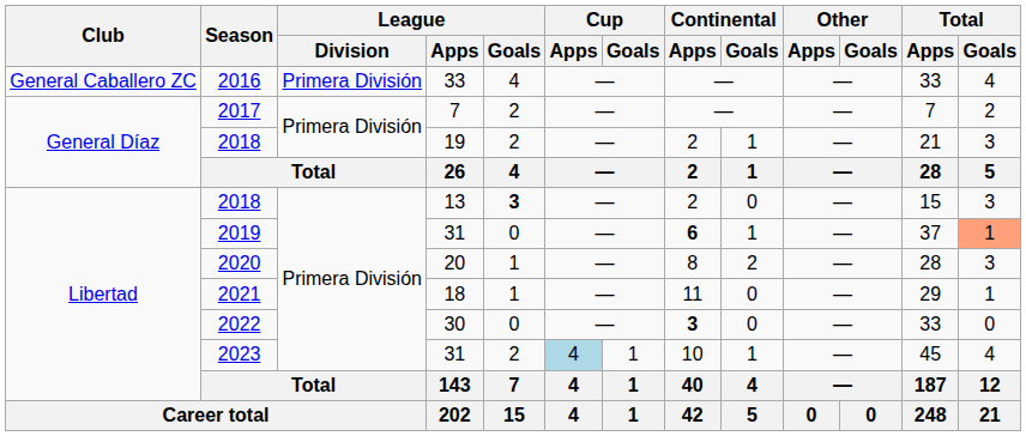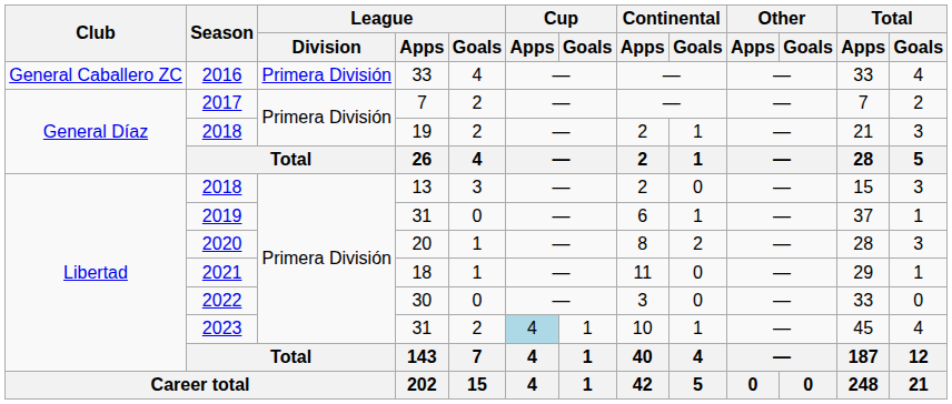2018 / 13 | League / Goals: bold -> normal
2019 | Continental / Apps: bold -> normal
2019 | Total / Goals: lightsalmon background -> no background
2022 | Continental / Apps: bold -> normal
